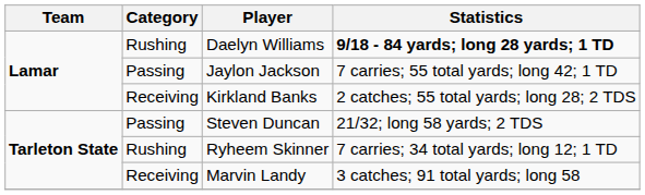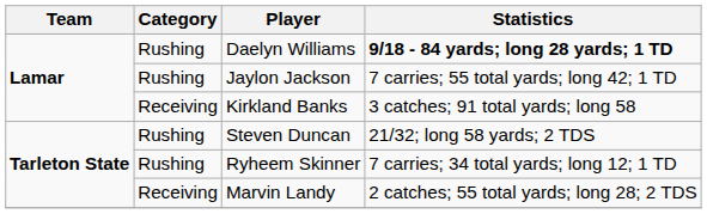Jaylon Jackson | Category: Passing -> Rushing
Kirkland Banks | Statistics: 2 catches; 55 total yards; long 28; 2 TDS -> 3 catches; 91 total yards; long 58
Steven Duncan | Category: Passing -> Rushing
Marvin Landy | Statistics: 3 catches; 91 total yards; long 58 -> 2 catches; 55 total yards; long 28; 2 TDS
